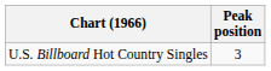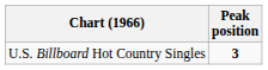U.S. Billboard Hot Country Singles | Peak position: normal -> bold
